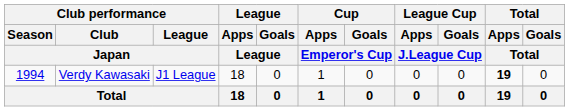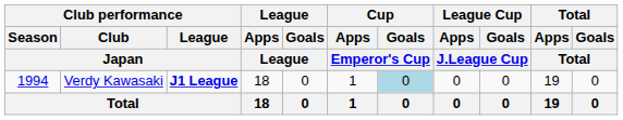Verdy Kawasaki | Club performance / League / Japan: normal -> bold
Verdy Kawasaki | Cup / Goals / Emperor's Cup: no background -> lightblue background
Verdy Kawasaki | Total / Apps / Total: bold -> normal
